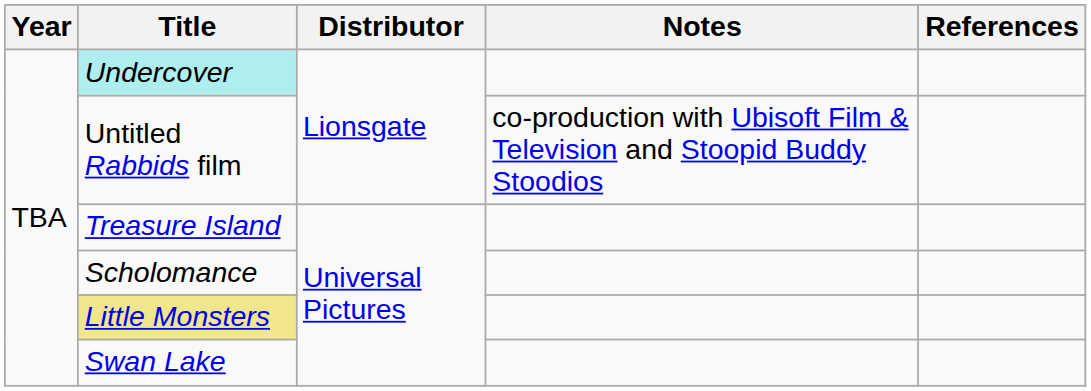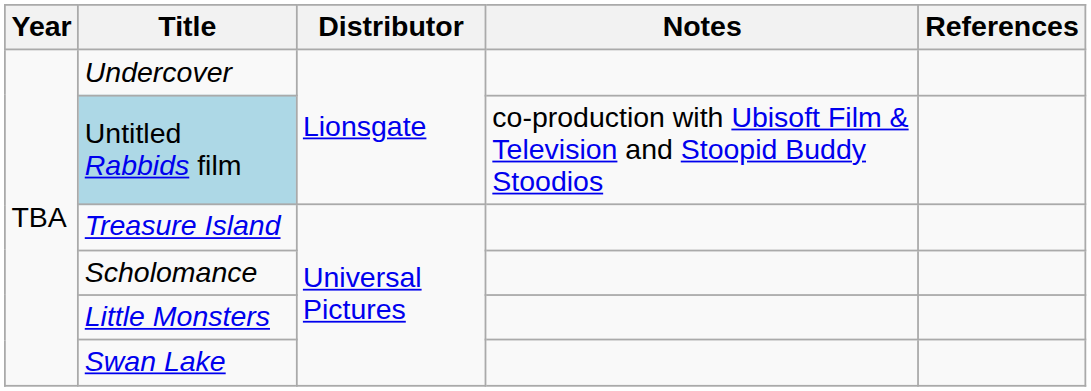Undercover | Title: paleturquoise background -> no background
Untitled Rabbids film | Title: no background -> lightblue background
Little Monsters | Title: khaki background -> no background
